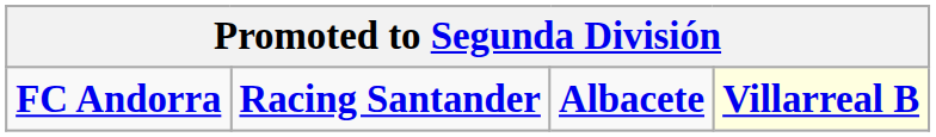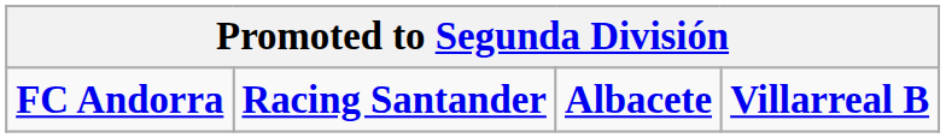FC Andorra | column 4: lightyellow background -> no background
